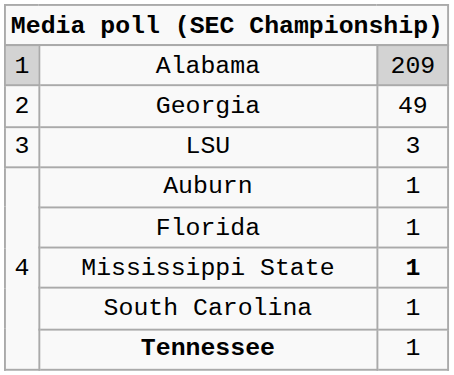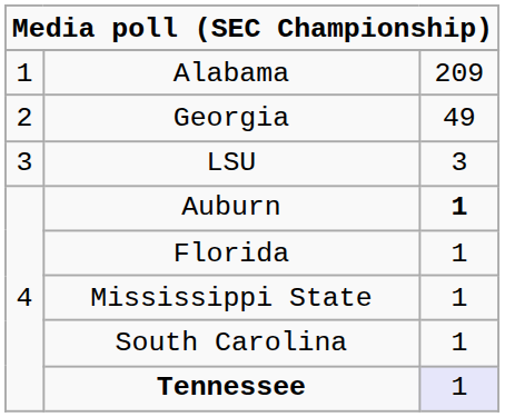Alabama | column 1: lightgrey background -> no background
Alabama | column 3: lightgrey background -> no background
Auburn | column 3: normal -> bold
Mississippi State | column 3: bold -> normal
Tennessee | column 3: no background -> lavender background
